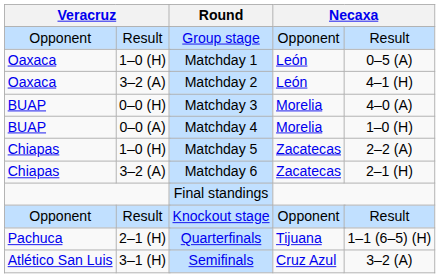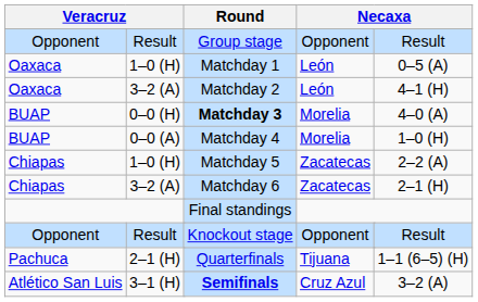0–0 (H) | Round: normal -> bold
3–1 (H) | Round: normal -> bold
